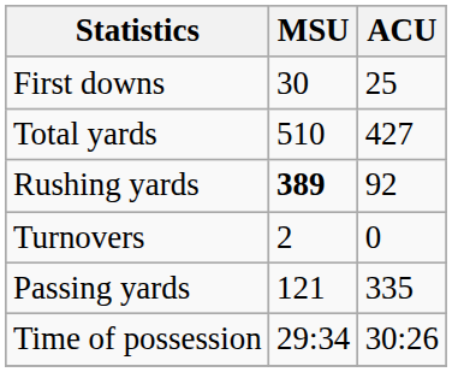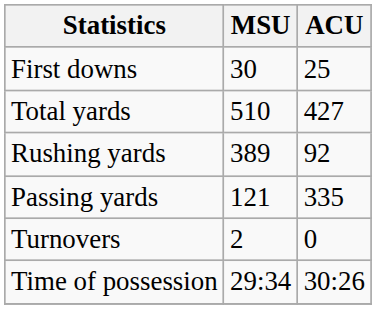Rushing yards | MSU: bold -> normal
rows swapped: Passing yards <-> Turnovers
